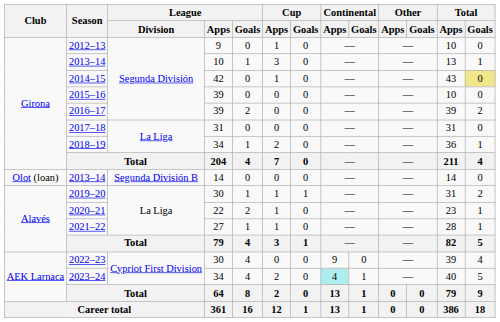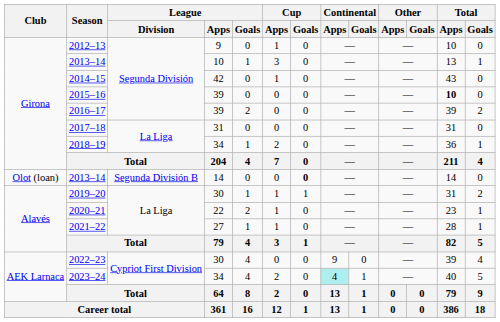2014–15 | Total / Goals: khaki background -> no background
2015–16 | Total / Apps: normal -> bold
2013–14 / 14 | Cup / Goals: normal -> bold
